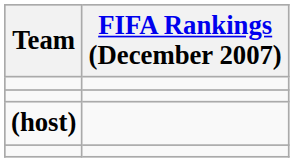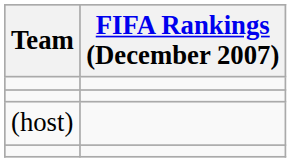row 4 | Team: bold -> normal
